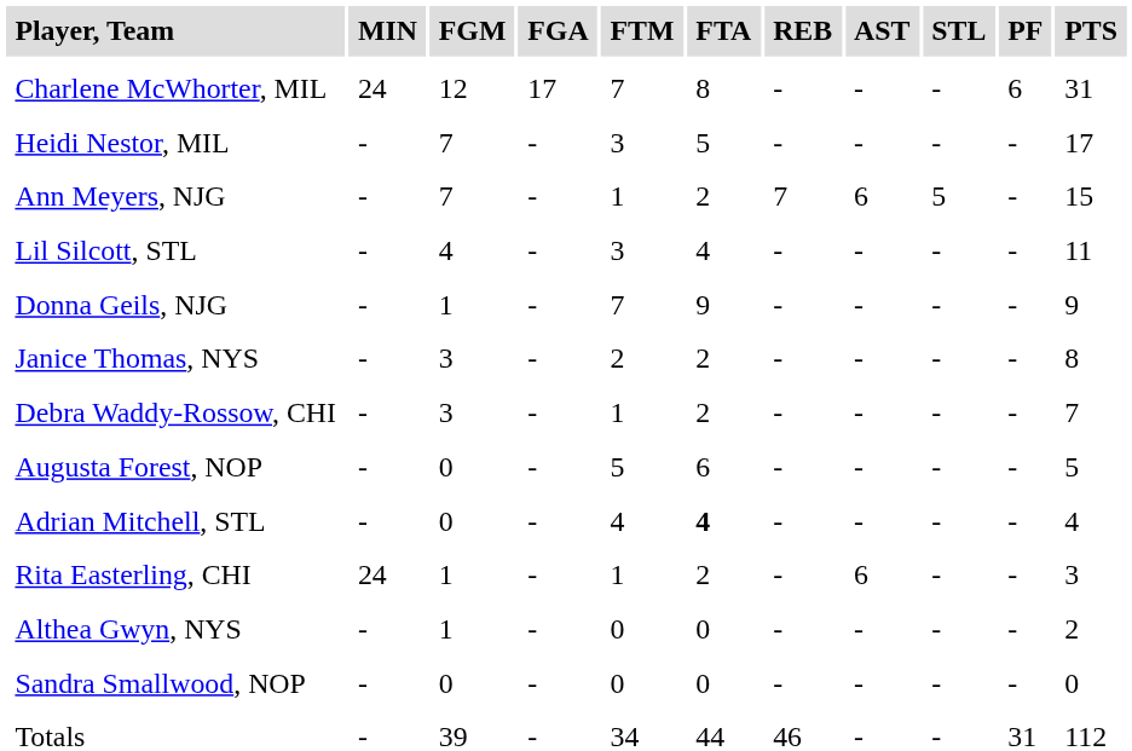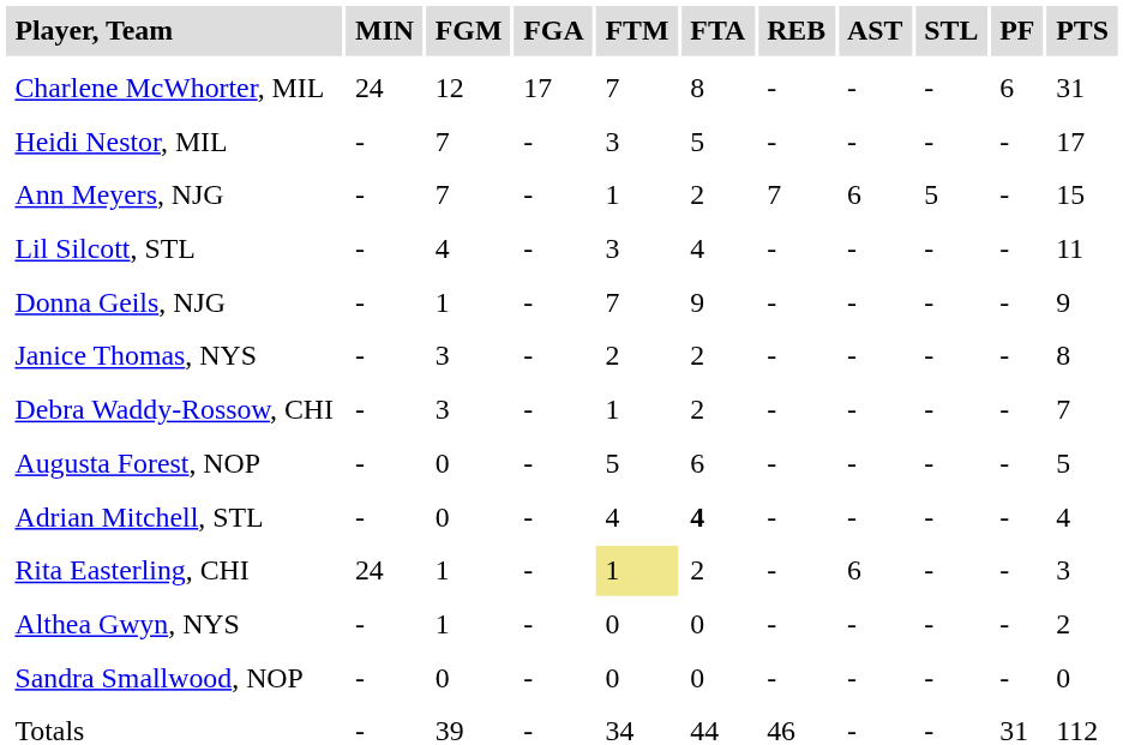Rita Easterling, CHI | FTM: no background -> khaki background
